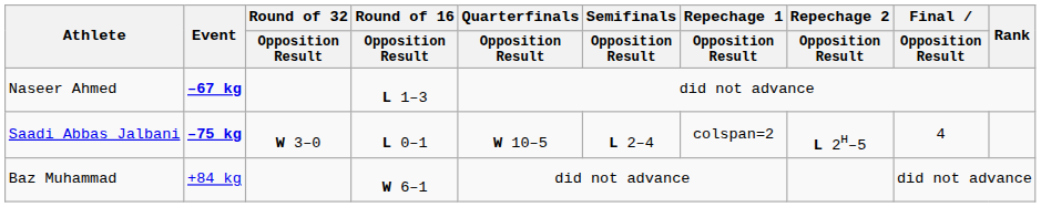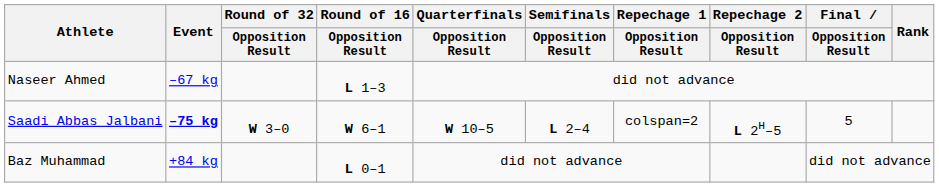Naseer Ahmed | Event: bold -> normal
Saadi Abbas Jalbani | Round of 16 / Opposition Result: L 0–1 -> W 6–1
Saadi Abbas Jalbani | Final / Opposition Result: 4 -> 5
Baz Muhammad | Round of 16 / Opposition Result: W 6–1 -> L 0–1
